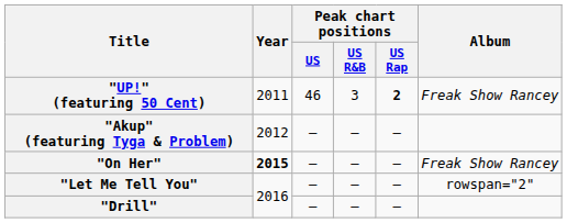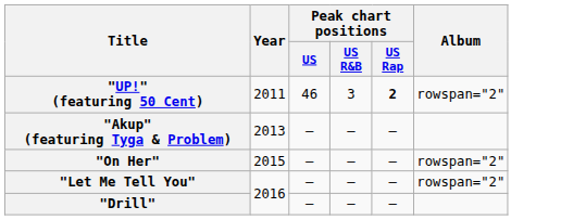"UP!" (featuring 50 Cent) | Album: Freak Show Rancey -> rowspan="2"
"Akup" (featuring Tyga & Problem) | Year: 2012 -> 2013
"On Her" | Year: bold -> normal
"On Her" | Album: Freak Show Rancey -> rowspan="2"
